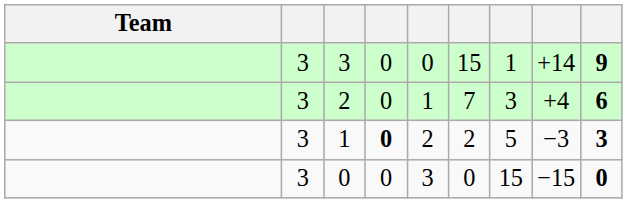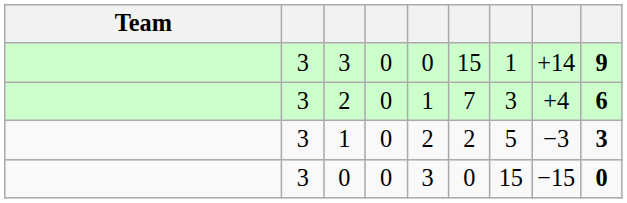row 4 | column 4: bold -> normal
